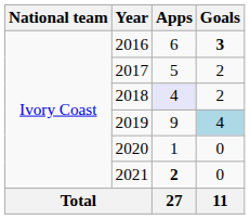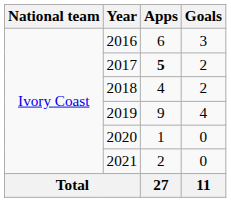2016 | Goals: bold -> normal
2017 | Apps: normal -> bold
2018 | Apps: lavender background -> no background
2019 | Goals: lightblue background -> no background
2021 | Apps: bold -> normal
